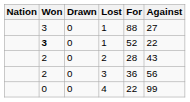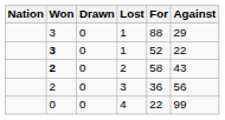row 2 | Against: 27 -> 29
row 4 | Won: normal -> bold
row 4 | For: 28 -> 58
